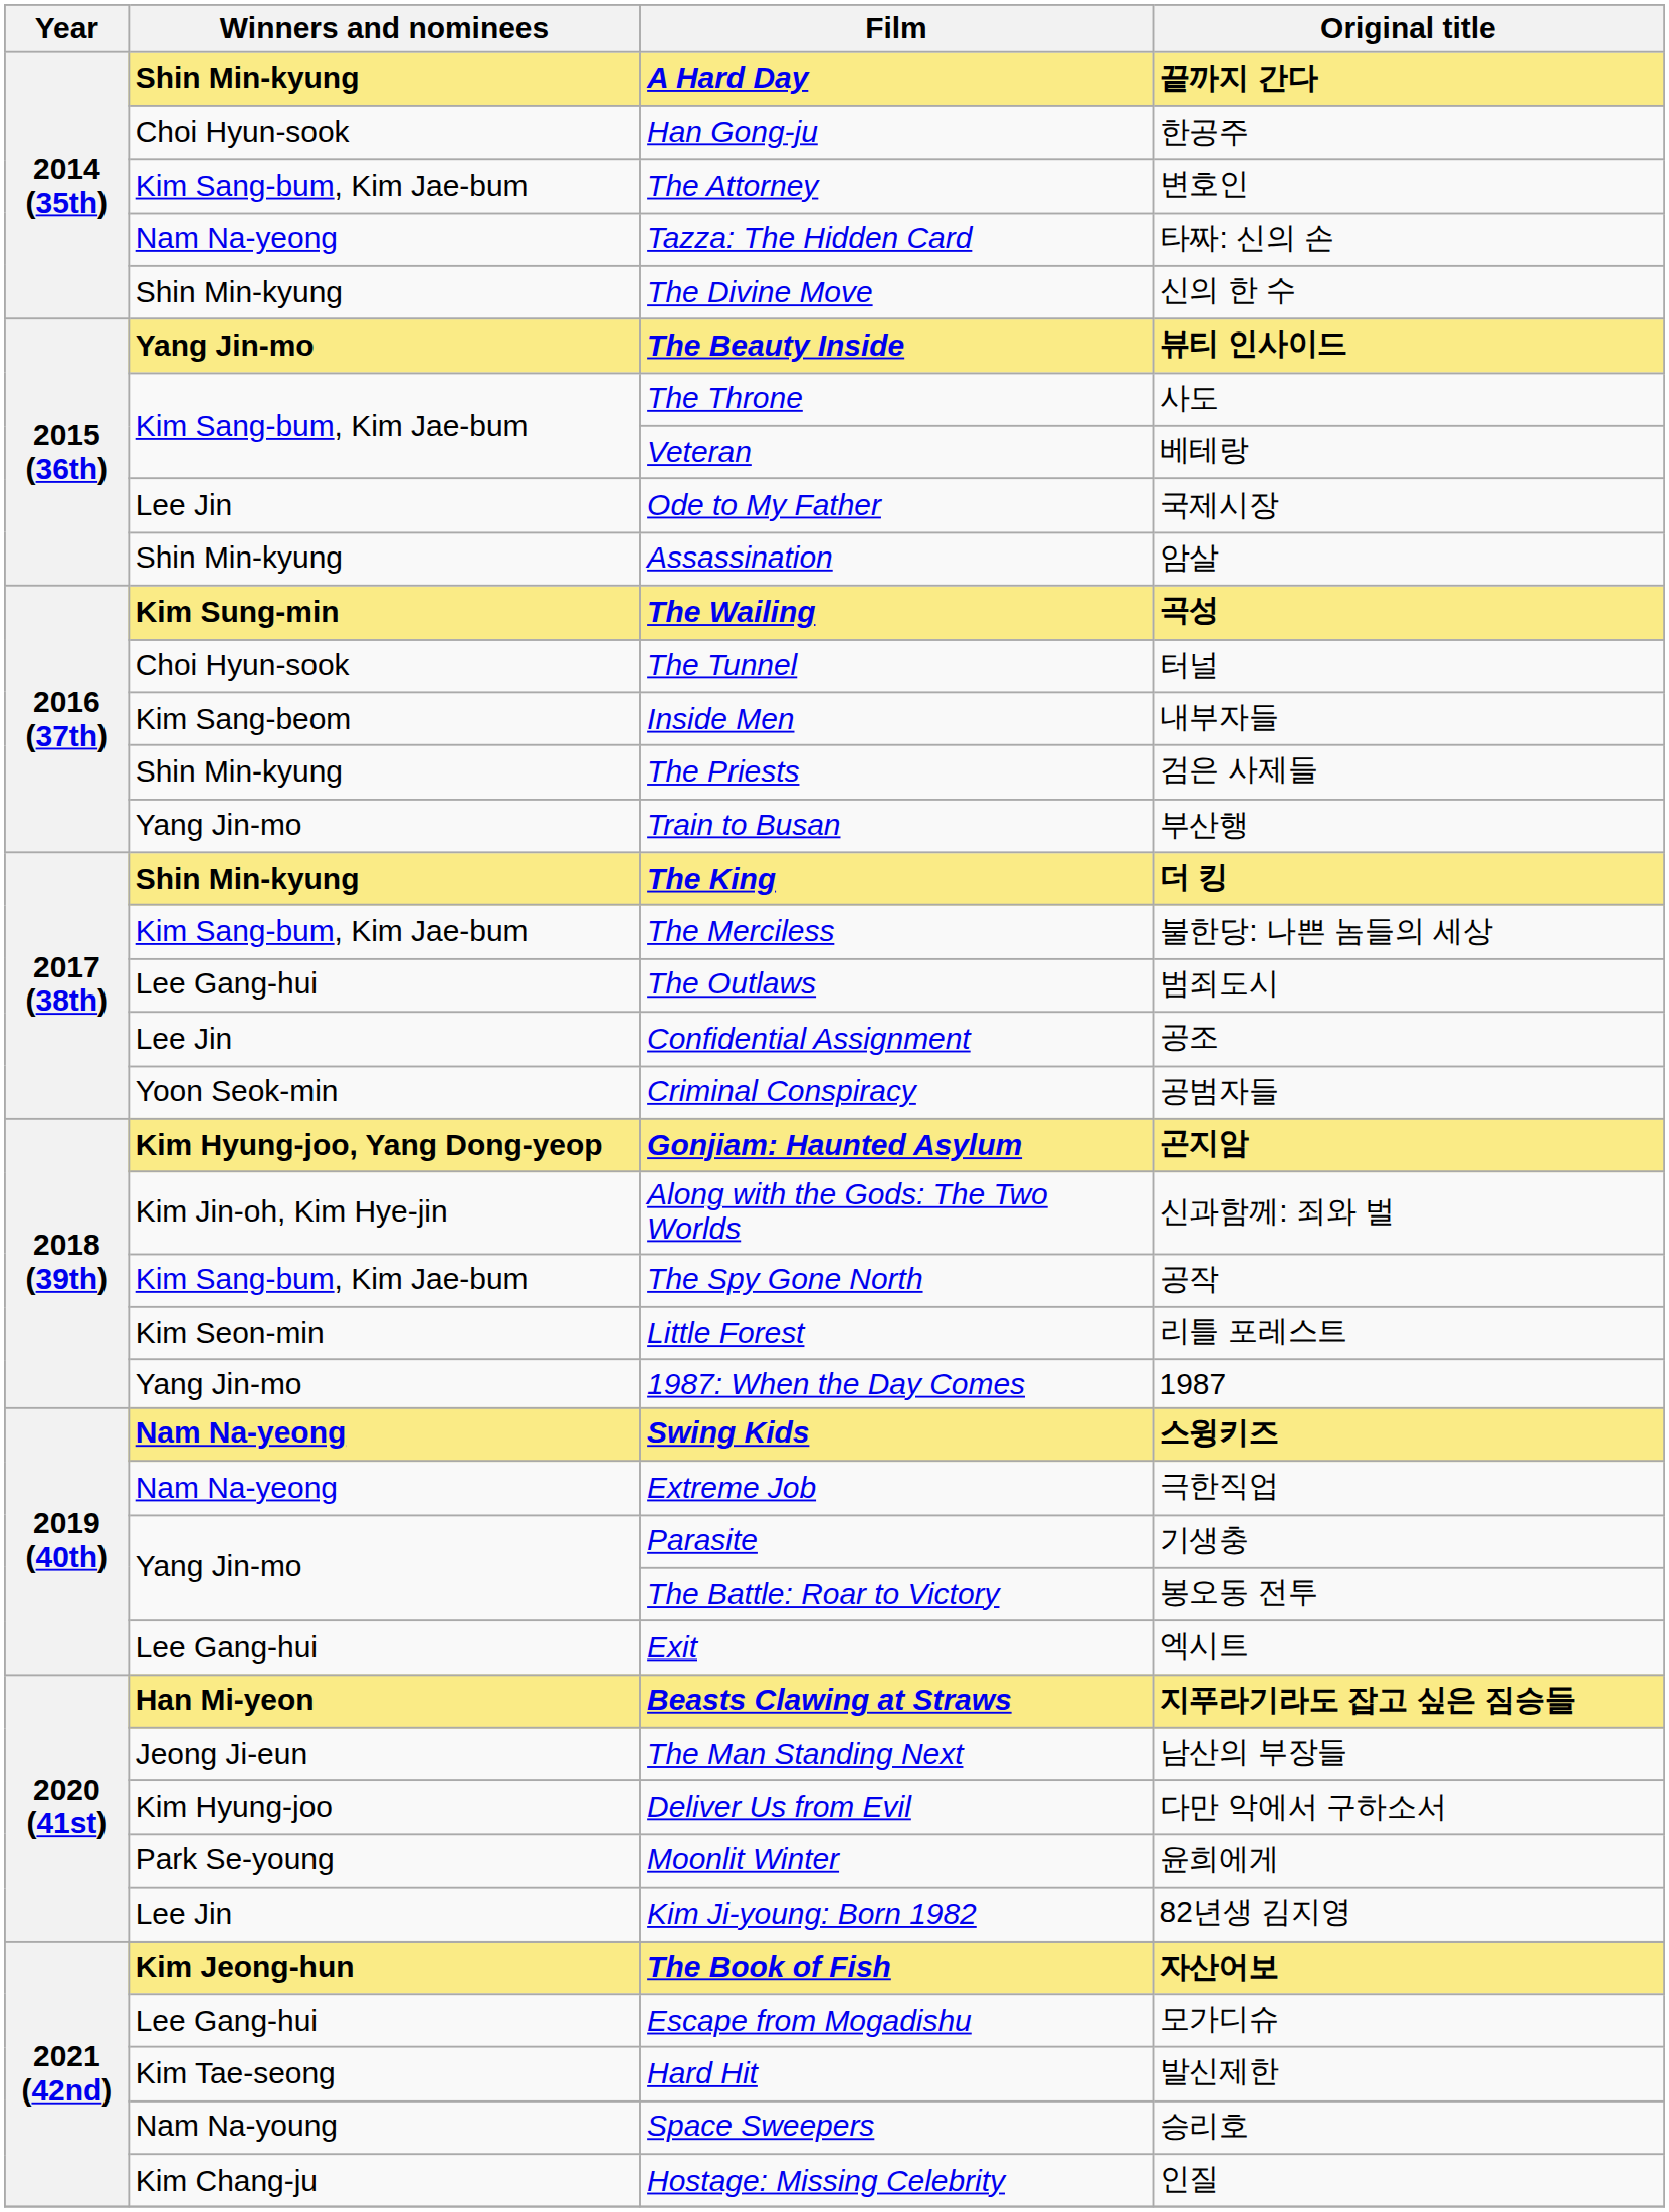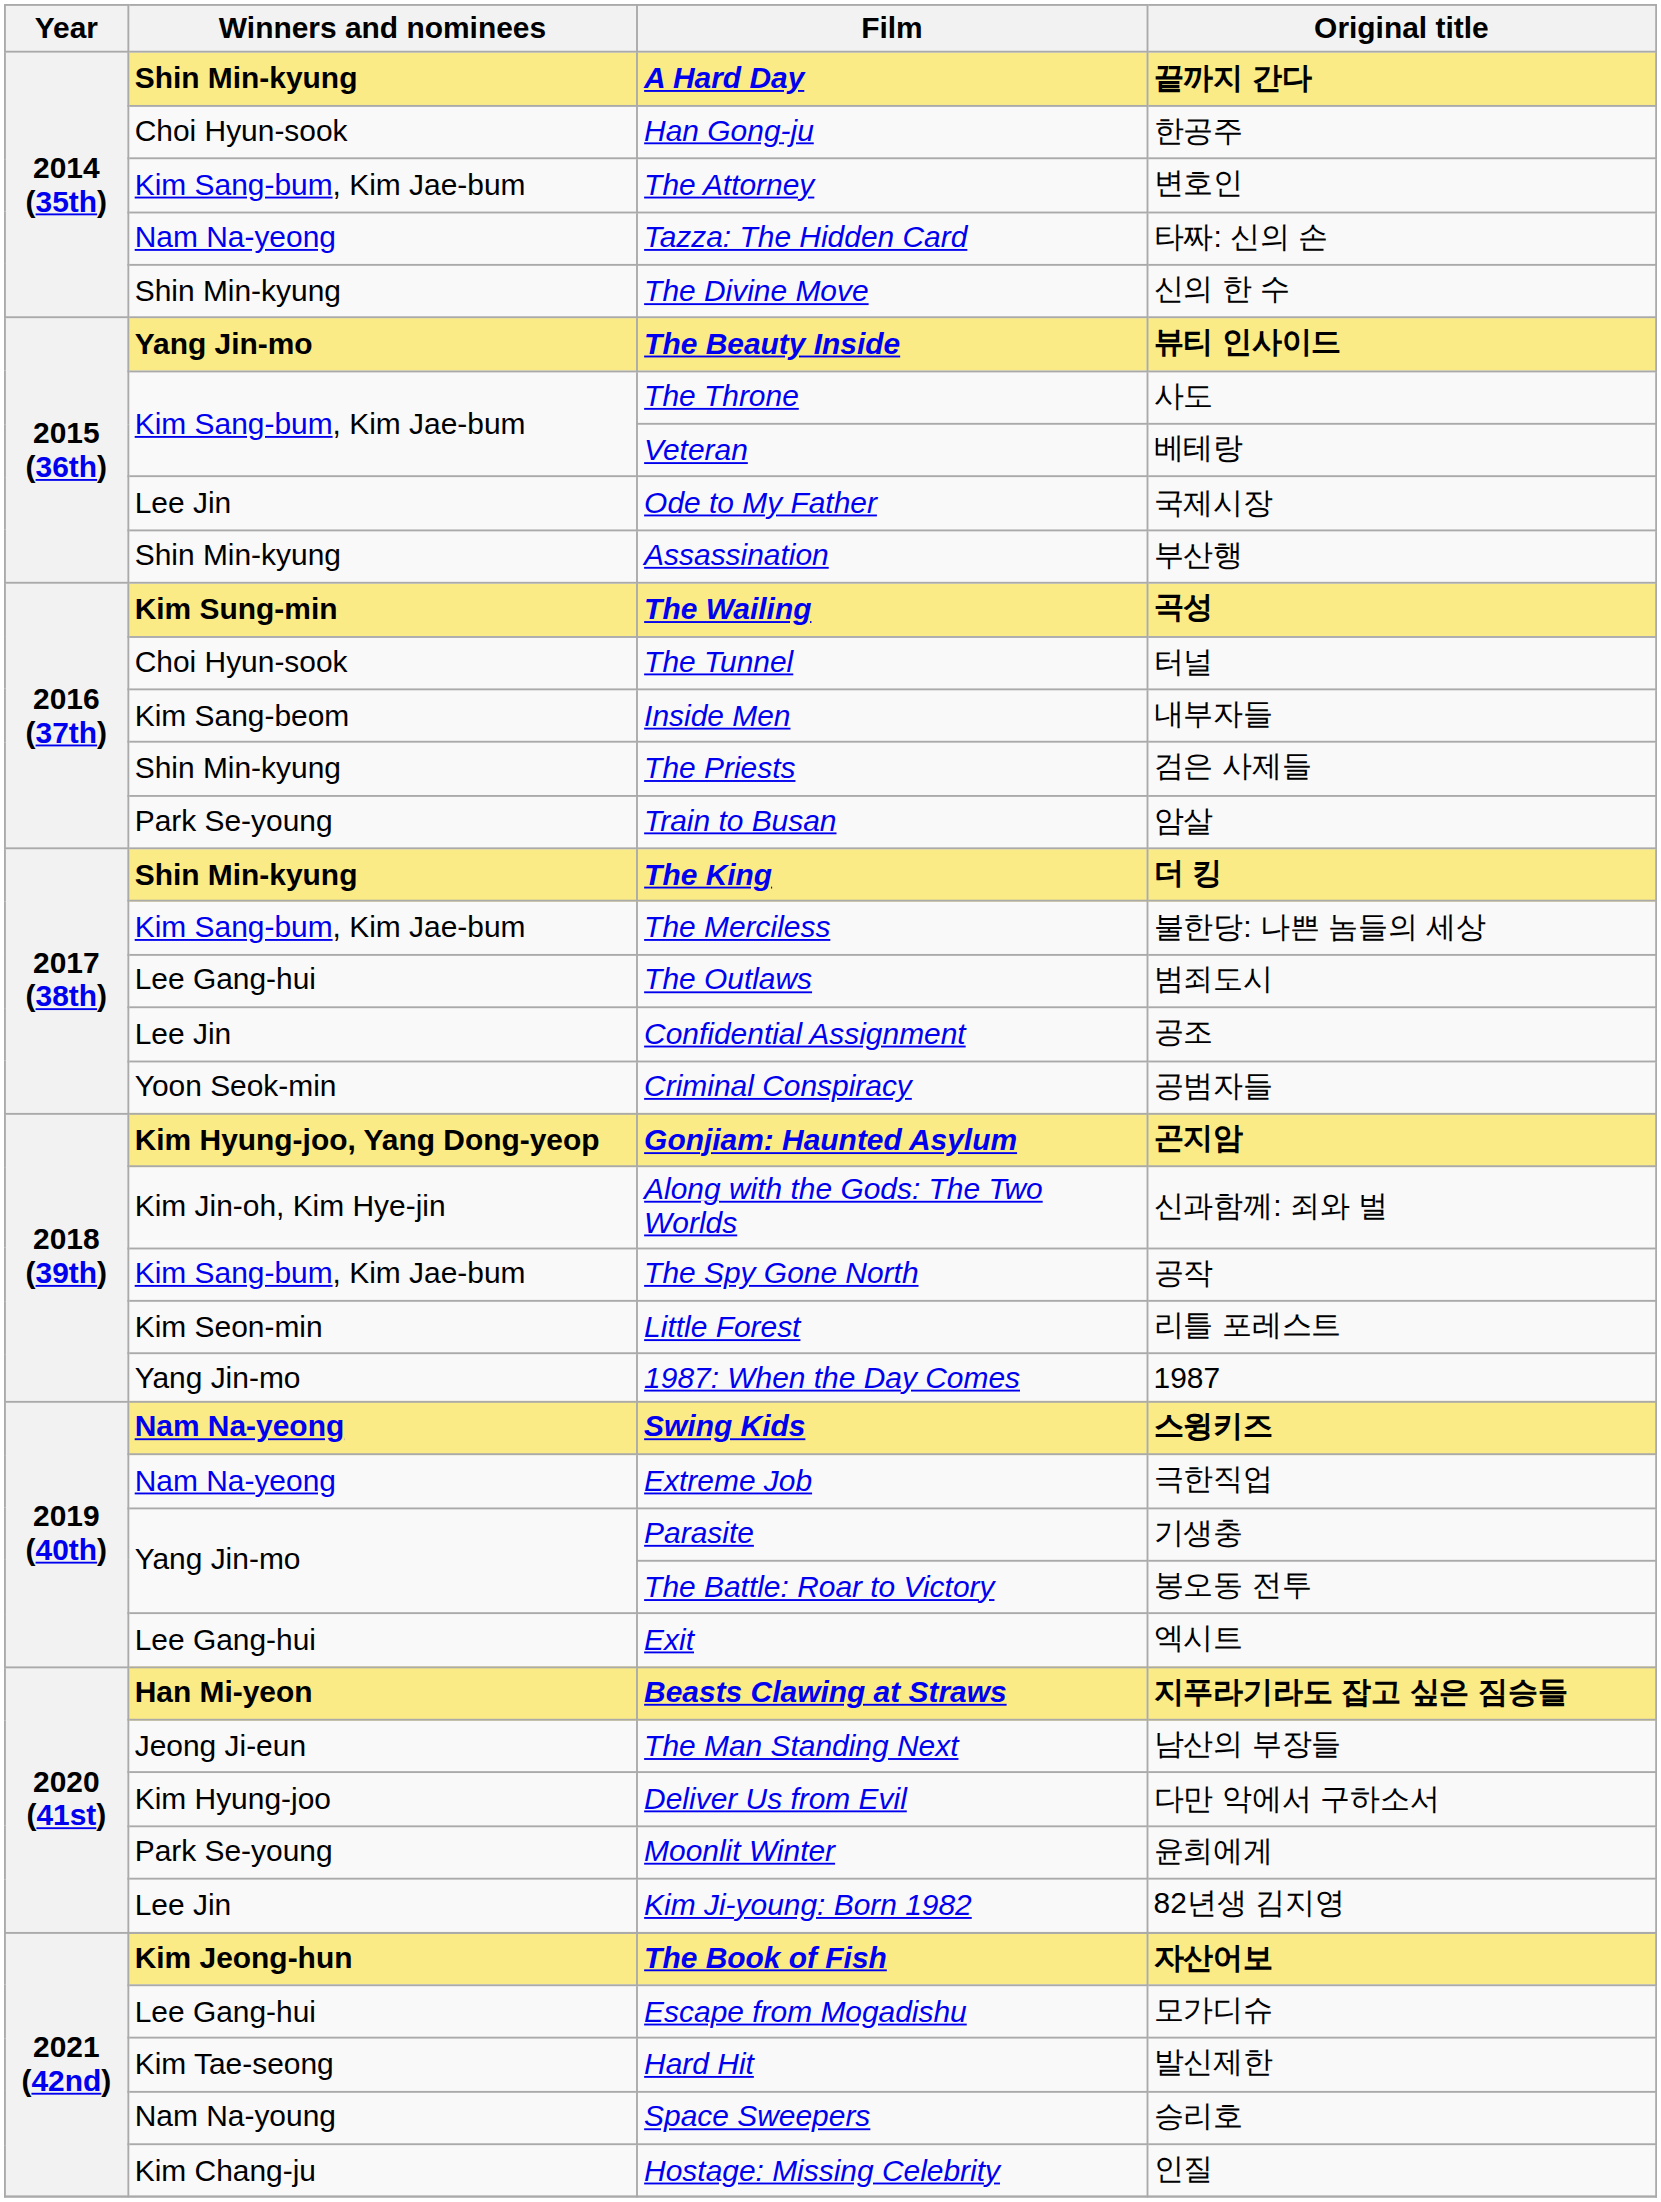Assassination | Original title: 암살 -> 부산행
Train to Busan | Winners and nominees: Yang Jin-mo -> Park Se-young
Train to Busan | Original title: 부산행 -> 암살
